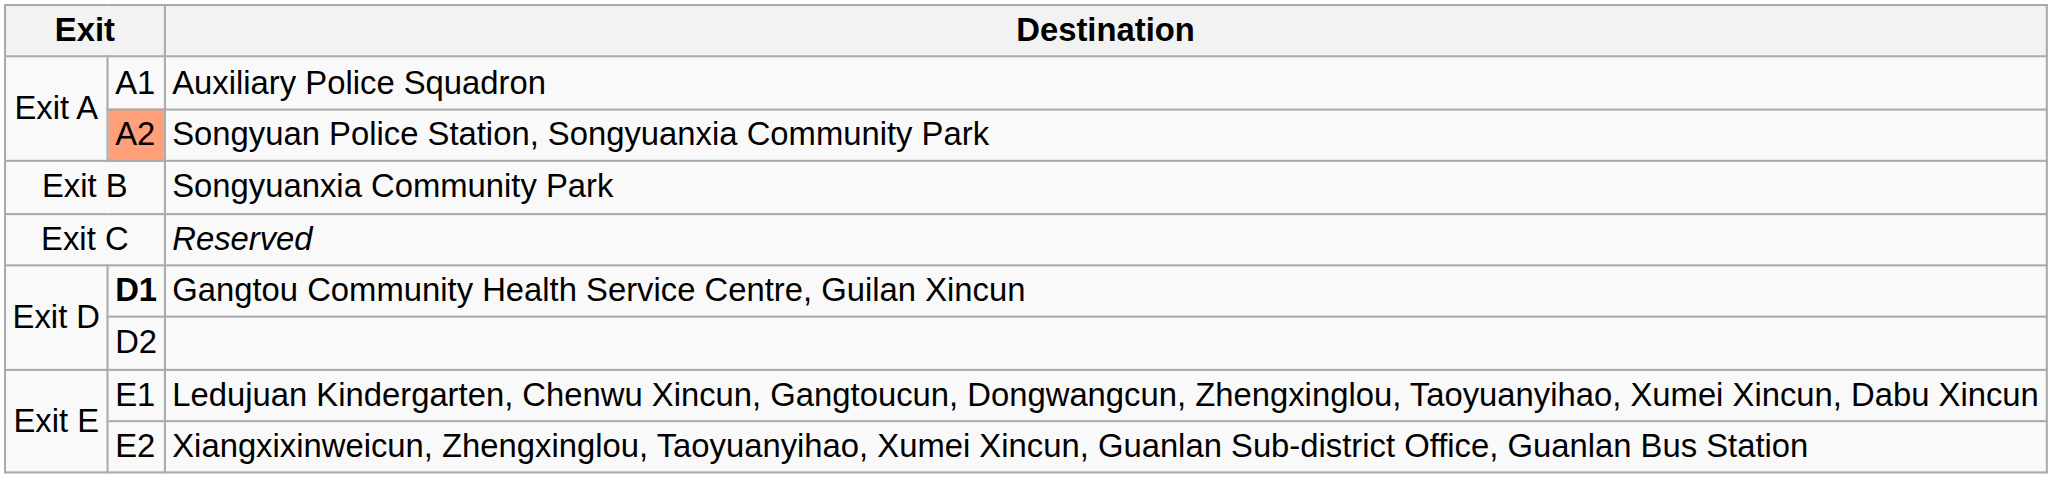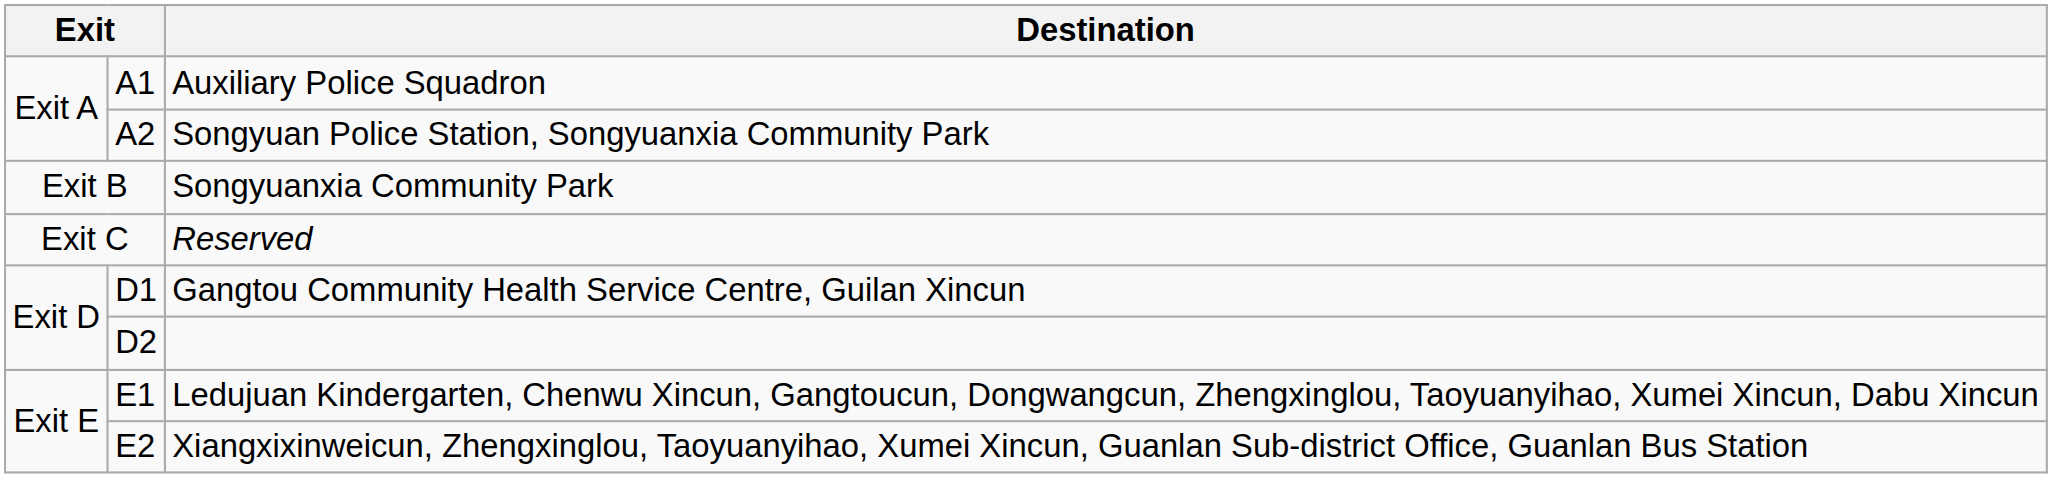Songyuan Police Station, Songyuanxia Community Park | column 2: lightsalmon background -> no background
Gangtou Community Health Service Centre, Guilan Xincun | column 2: bold -> normal
